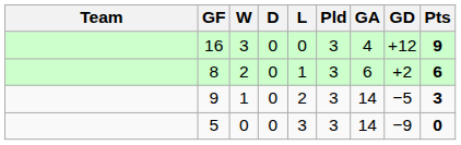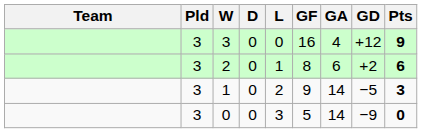columns swapped: Pld <-> GF
